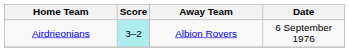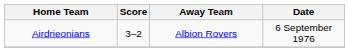Airdrieonians | Score: paleturquoise background -> no background
